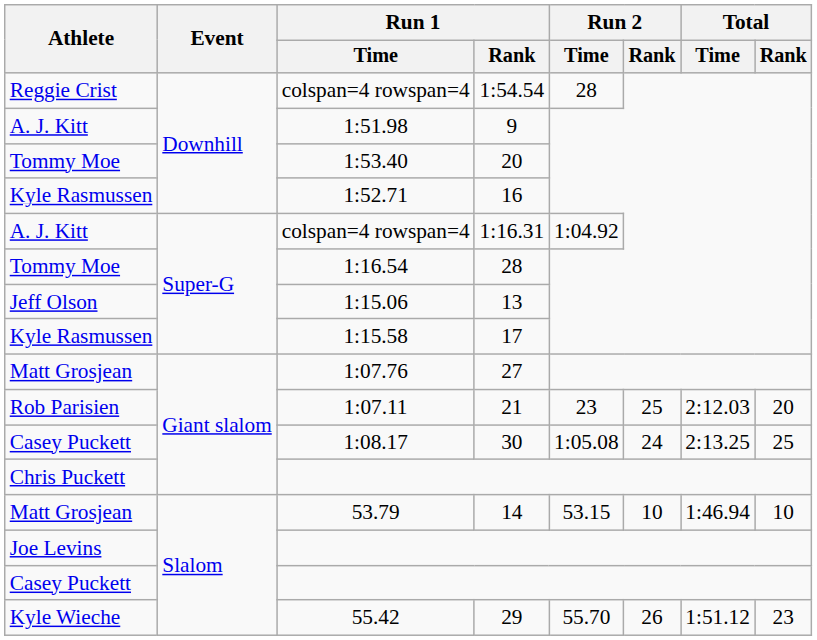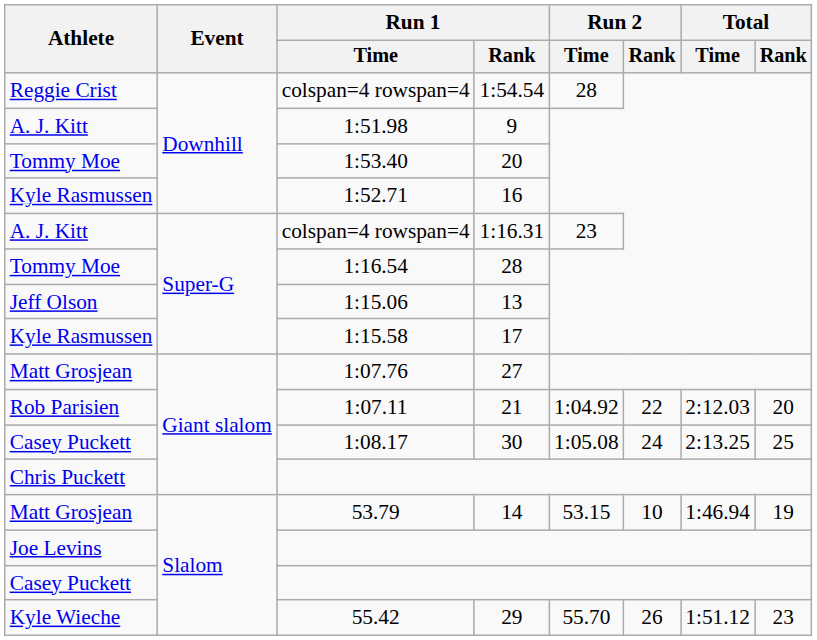1:16.31 | Run 2 / Time: 1:04.92 -> 23
21 | Run 2 / Time: 23 -> 1:04.92
21 | Run 2 / Rank: 25 -> 22
14 | Total / Rank: 10 -> 19
